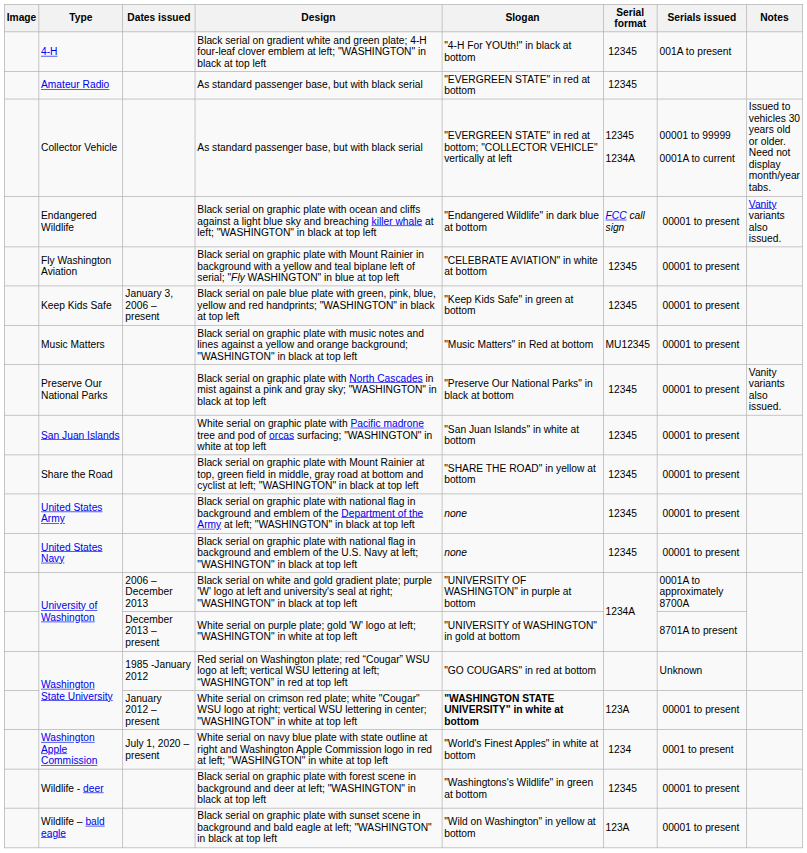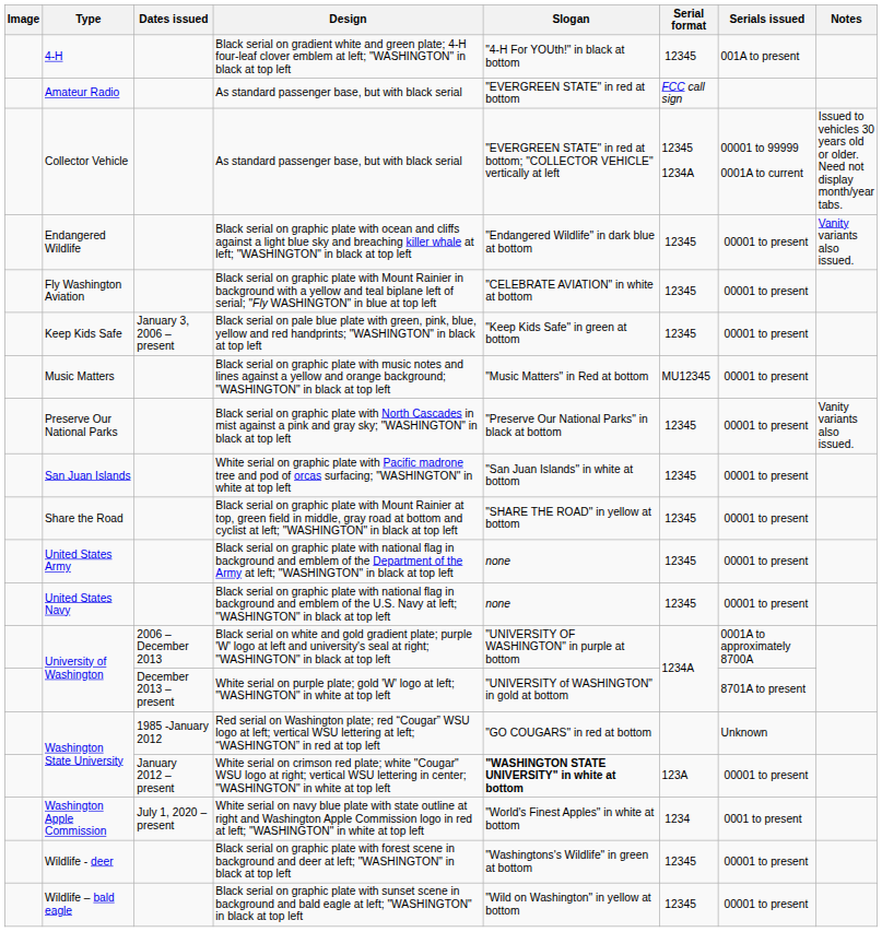row 3 | Serial format: 12345 -> FCC call sign
row 5 | Serial format: FCC call sign -> 12345
row 20 | Serial format: 123A -> 12345
